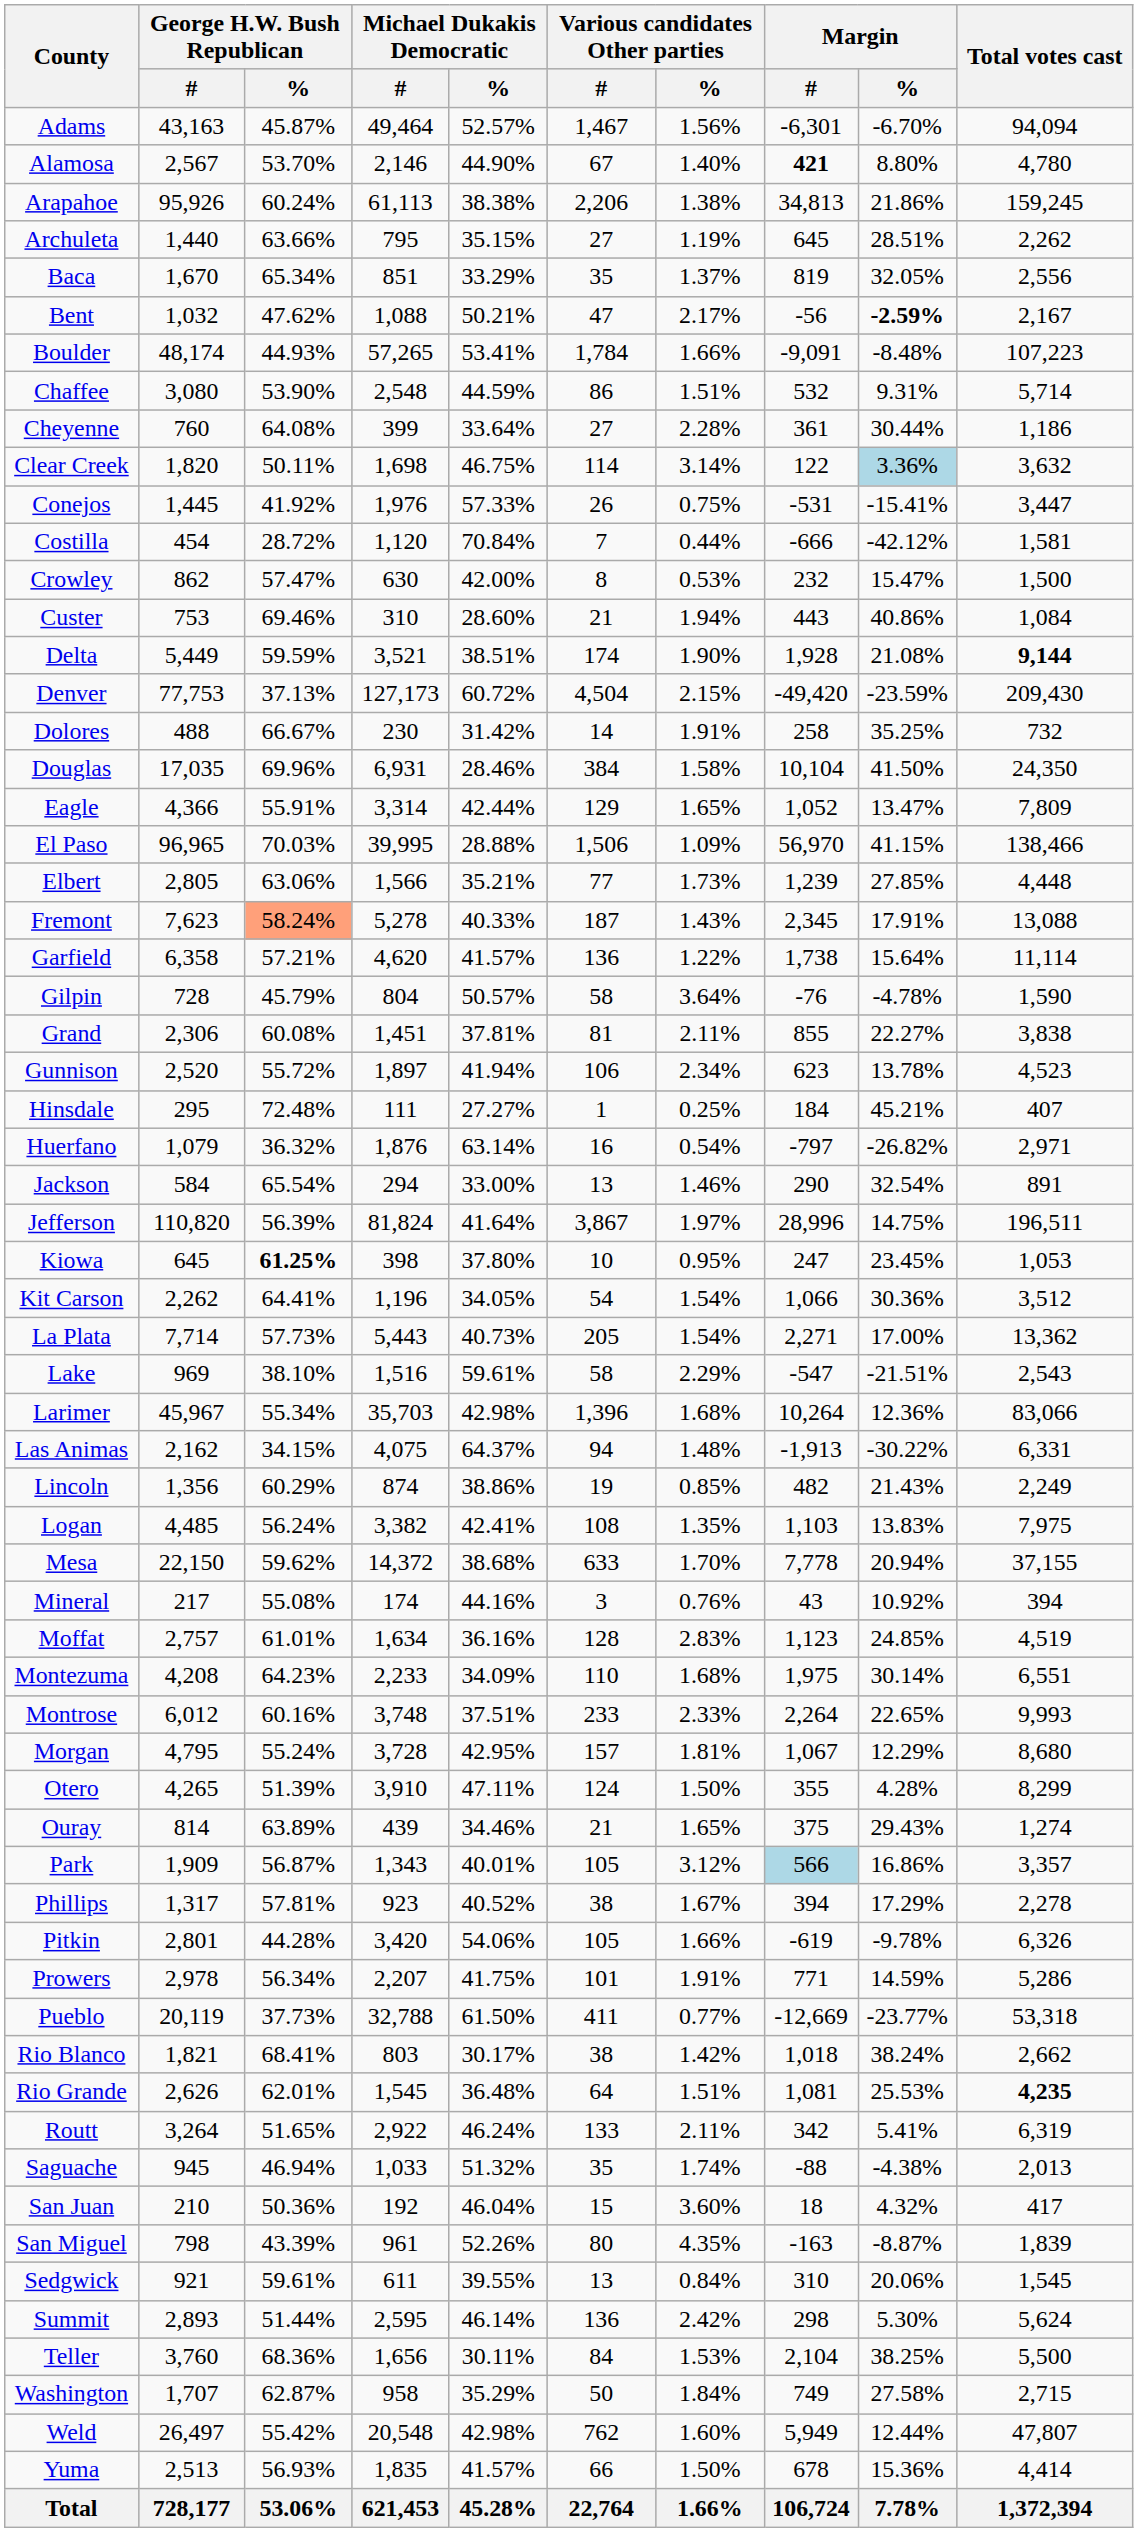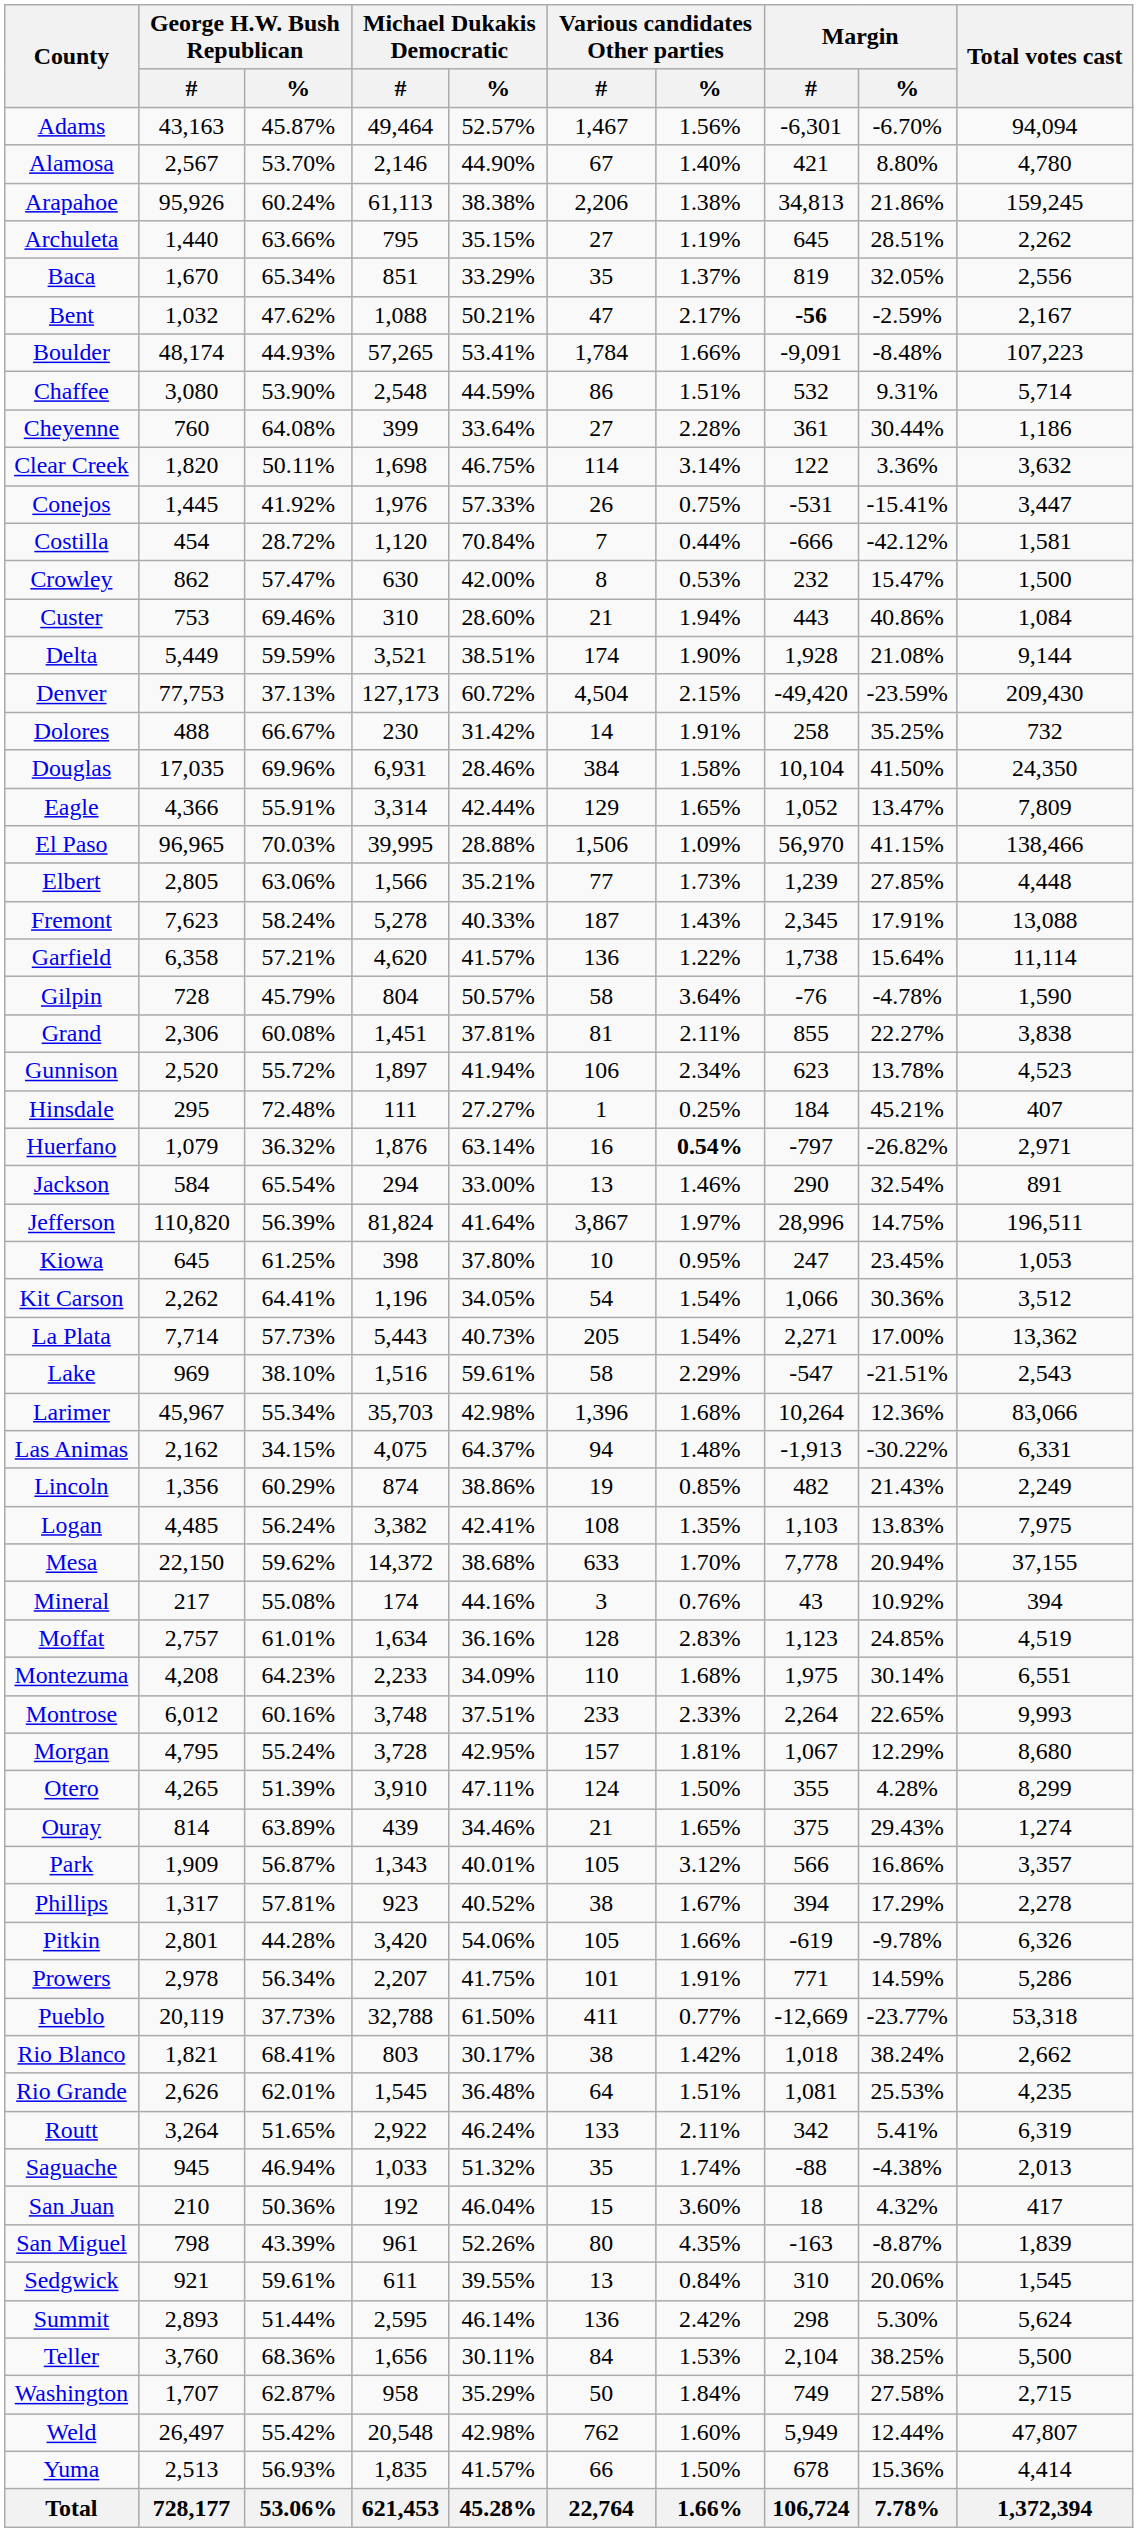Alamosa | Margin / #: bold -> normal
Bent | Margin / #: normal -> bold
Bent | Margin / %: bold -> normal
Clear Creek | Margin / %: lightblue background -> no background
Delta | Total votes cast: bold -> normal
Fremont | George H.W. Bush Republican / %: lightsalmon background -> no background
Huerfano | Various candidates Other parties / %: normal -> bold
Kiowa | George H.W. Bush Republican / %: bold -> normal
Park | Margin / #: lightblue background -> no background
Rio Grande | Total votes cast: bold -> normal
